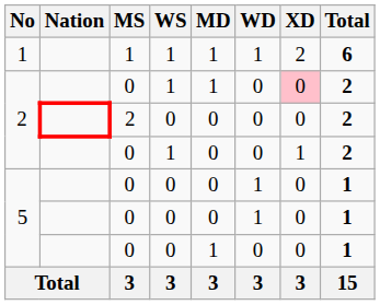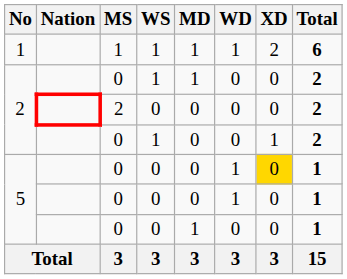row 3 | XD: pink background -> no background
row 6 | XD: no background -> gold background
